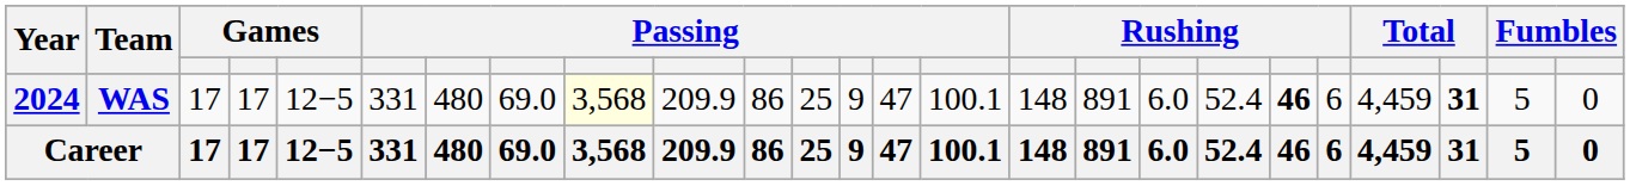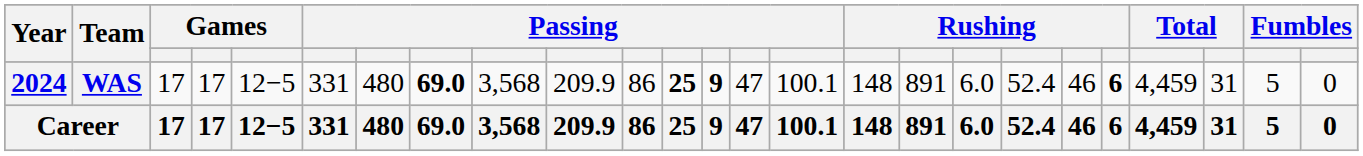WAS | column 8: normal -> bold
WAS | column 9: lightyellow background -> no background
WAS | column 12: normal -> bold
WAS | column 13: normal -> bold
WAS | column 20: bold -> normal
WAS | column 21: normal -> bold
WAS | column 23: bold -> normal
